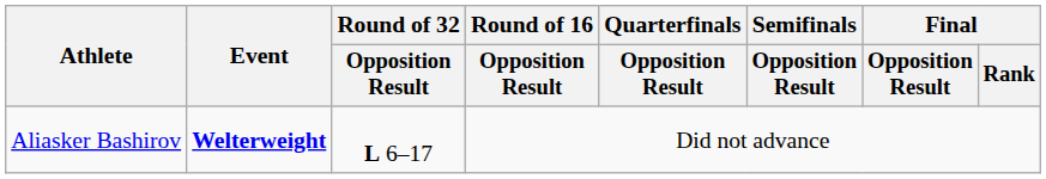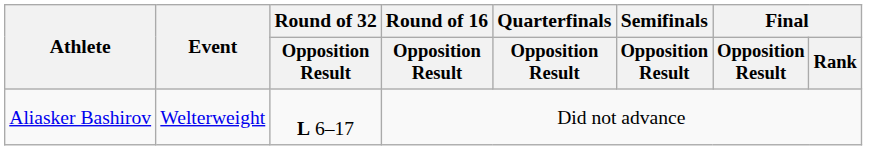Aliasker Bashirov | Event: bold -> normal
